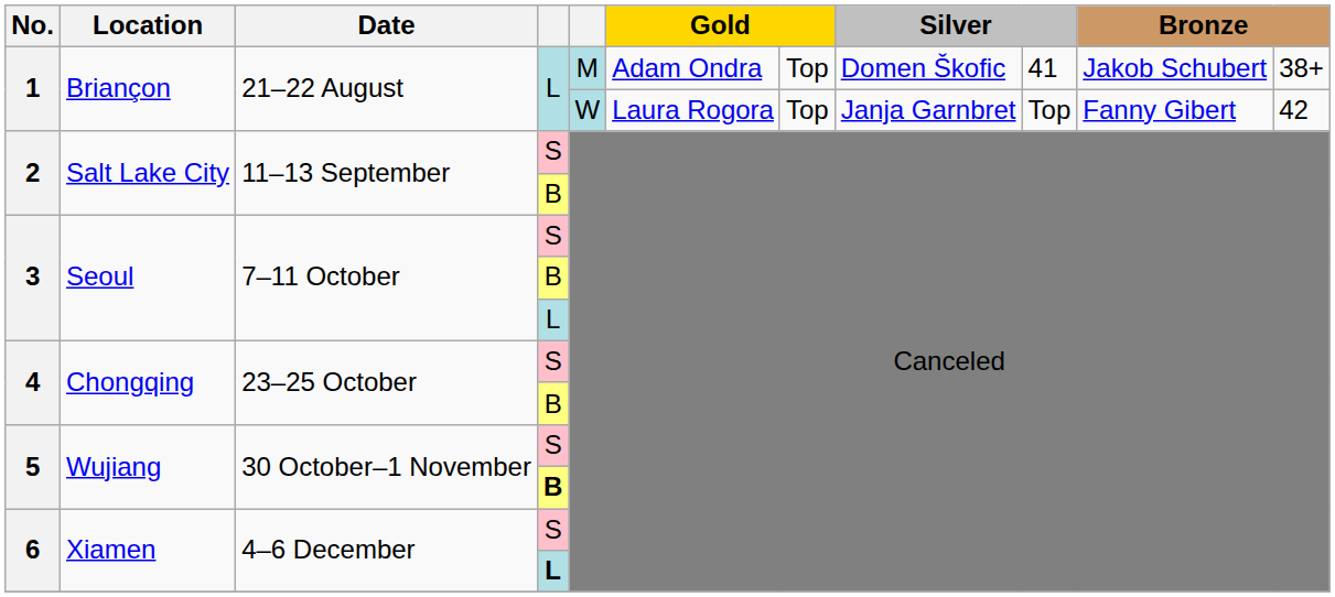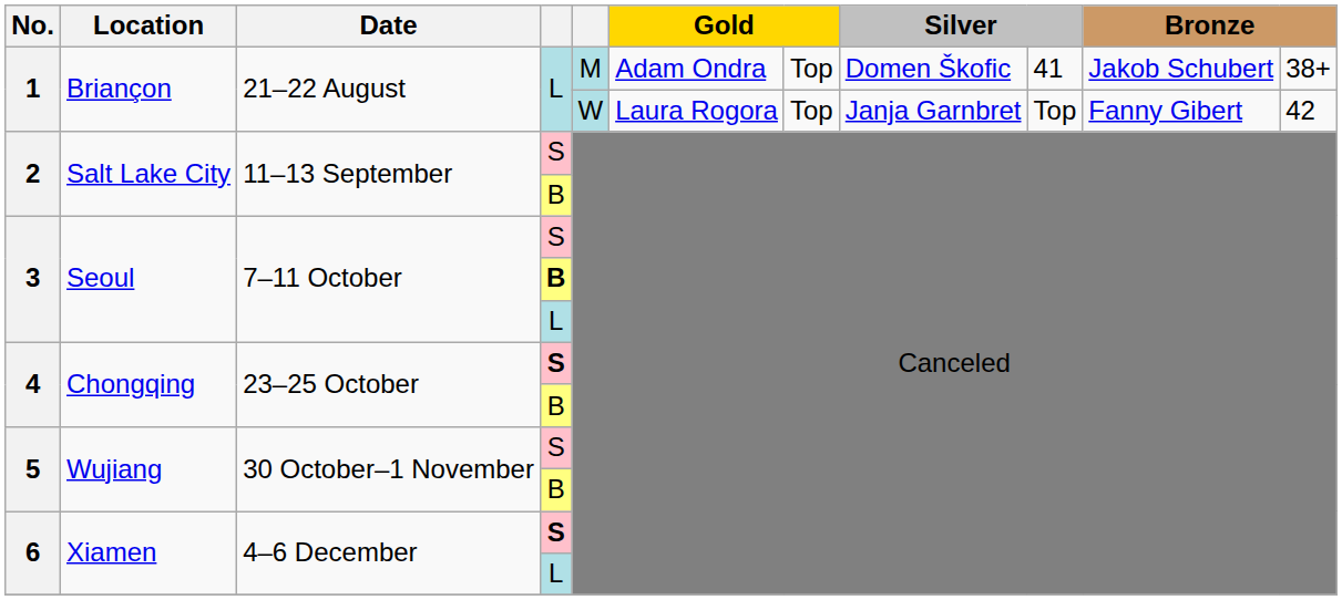3 / B | column 4: normal -> bold
4 / S | column 4: normal -> bold
5 / B | column 4: bold -> normal
6 / S | column 4: normal -> bold
6 / L | column 4: bold -> normal
